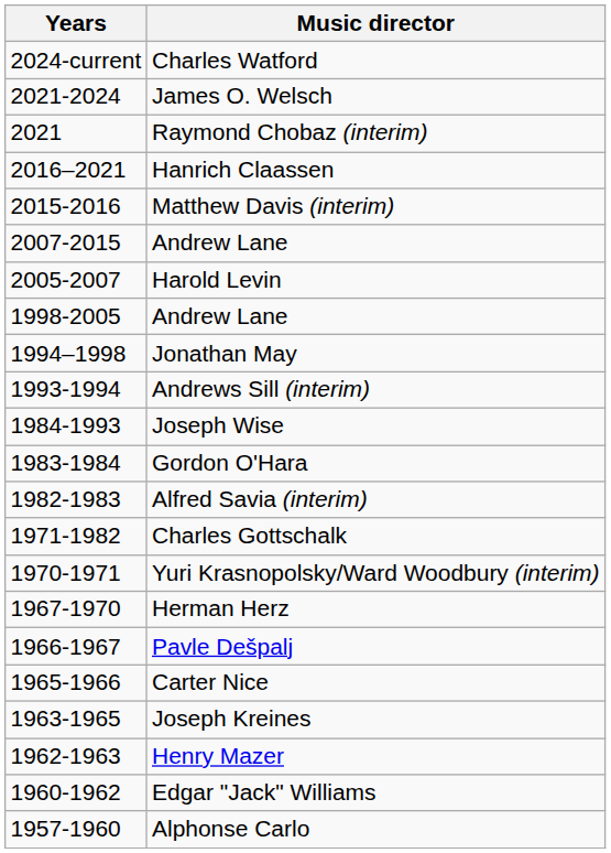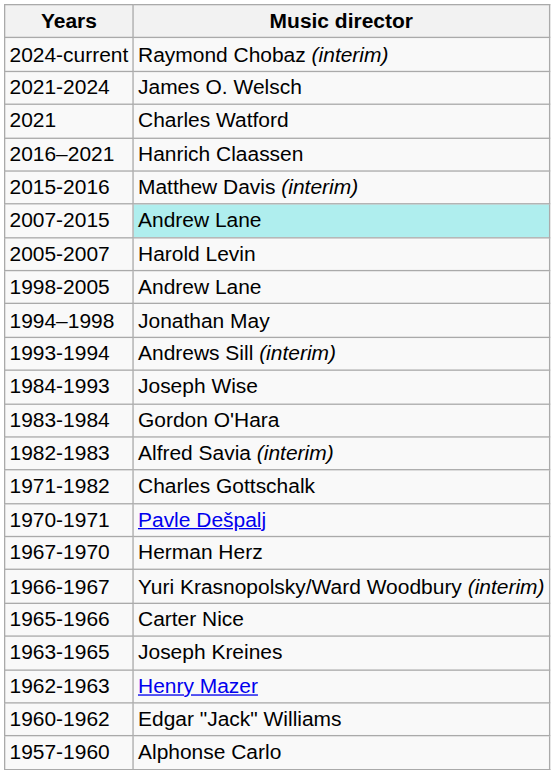row 2 | Music director: Charles Watford -> Raymond Chobaz (interim)
row 4 | Music director: Raymond Chobaz (interim) -> Charles Watford
row 7 | Music director: no background -> paleturquoise background
row 16 | Music director: Yuri Krasnopolsky/Ward Woodbury (interim) -> Pavle Dešpalj
row 18 | Music director: Pavle Dešpalj -> Yuri Krasnopolsky/Ward Woodbury (interim)
